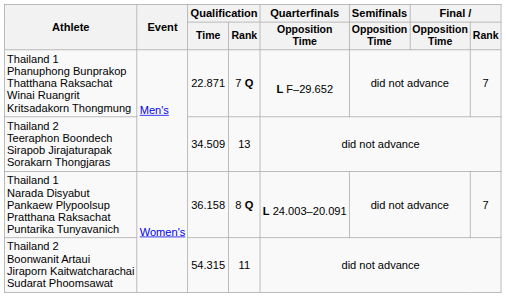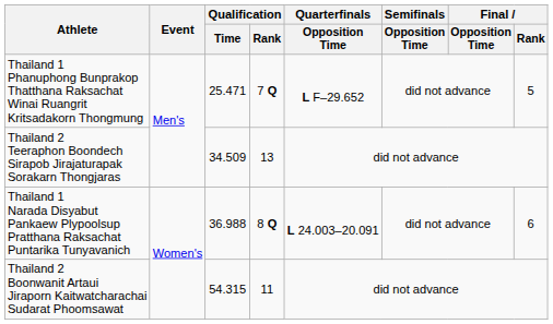row 3 | Qualification / Time: 22.871 -> 25.471
row 3 | Final / Rank: 7 -> 5
row 5 | Qualification / Time: 36.158 -> 36.988
row 5 | Final / Rank: 7 -> 6
